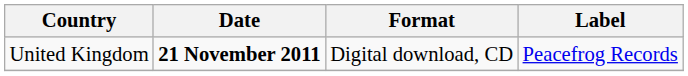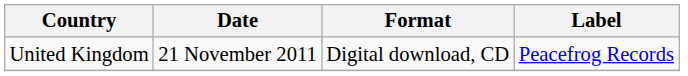United Kingdom | Date: bold -> normal
